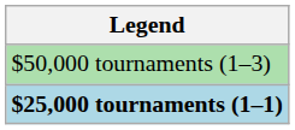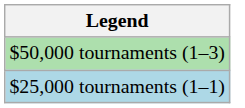row 3 | column 1: bold -> normal
